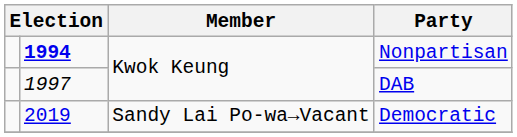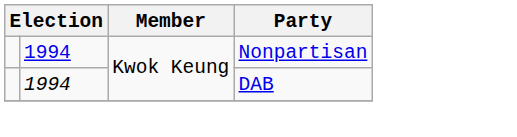Nonpartisan | column 2: bold -> normal
DAB | column 2: 1997 -> 1994
- row: 2019 | Sandy Lai Po-wa→Vacant | Democratic
